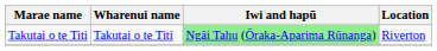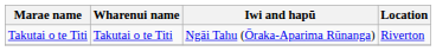row 2 | Iwi and hapū: lightgreen background -> no background
